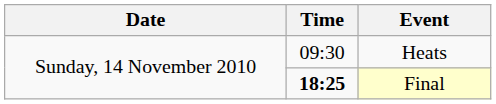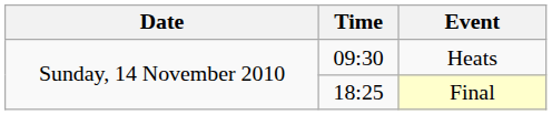Final | Time: bold -> normal
